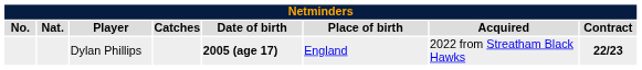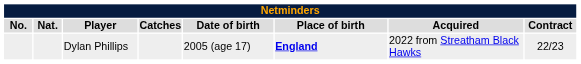Dylan Phillips | Date of birth: bold -> normal
Dylan Phillips | Place of birth: normal -> bold
Dylan Phillips | Contract: bold -> normal
